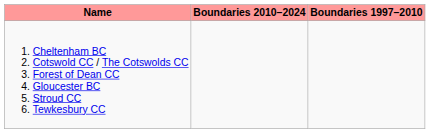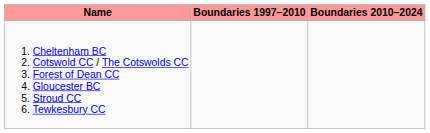columns swapped: Boundaries 1997–2010 <-> Boundaries 2010–2024
